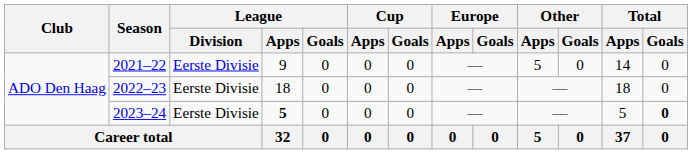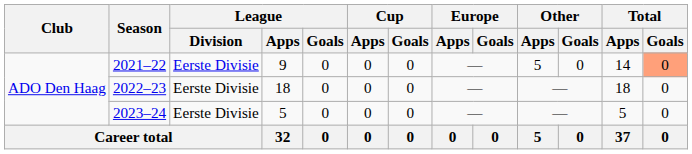2021–22 | Total / Goals: no background -> lightsalmon background
2023–24 | League / Apps: bold -> normal
2023–24 | Total / Goals: bold -> normal
